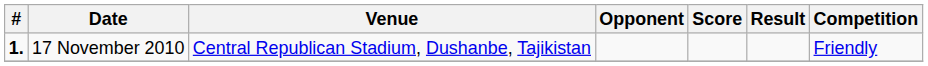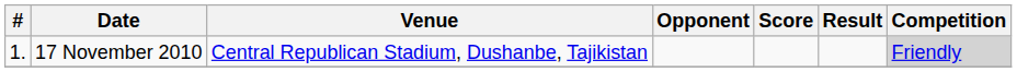17 November 2010 | #: bold -> normal
17 November 2010 | Competition: no background -> lightgrey background
